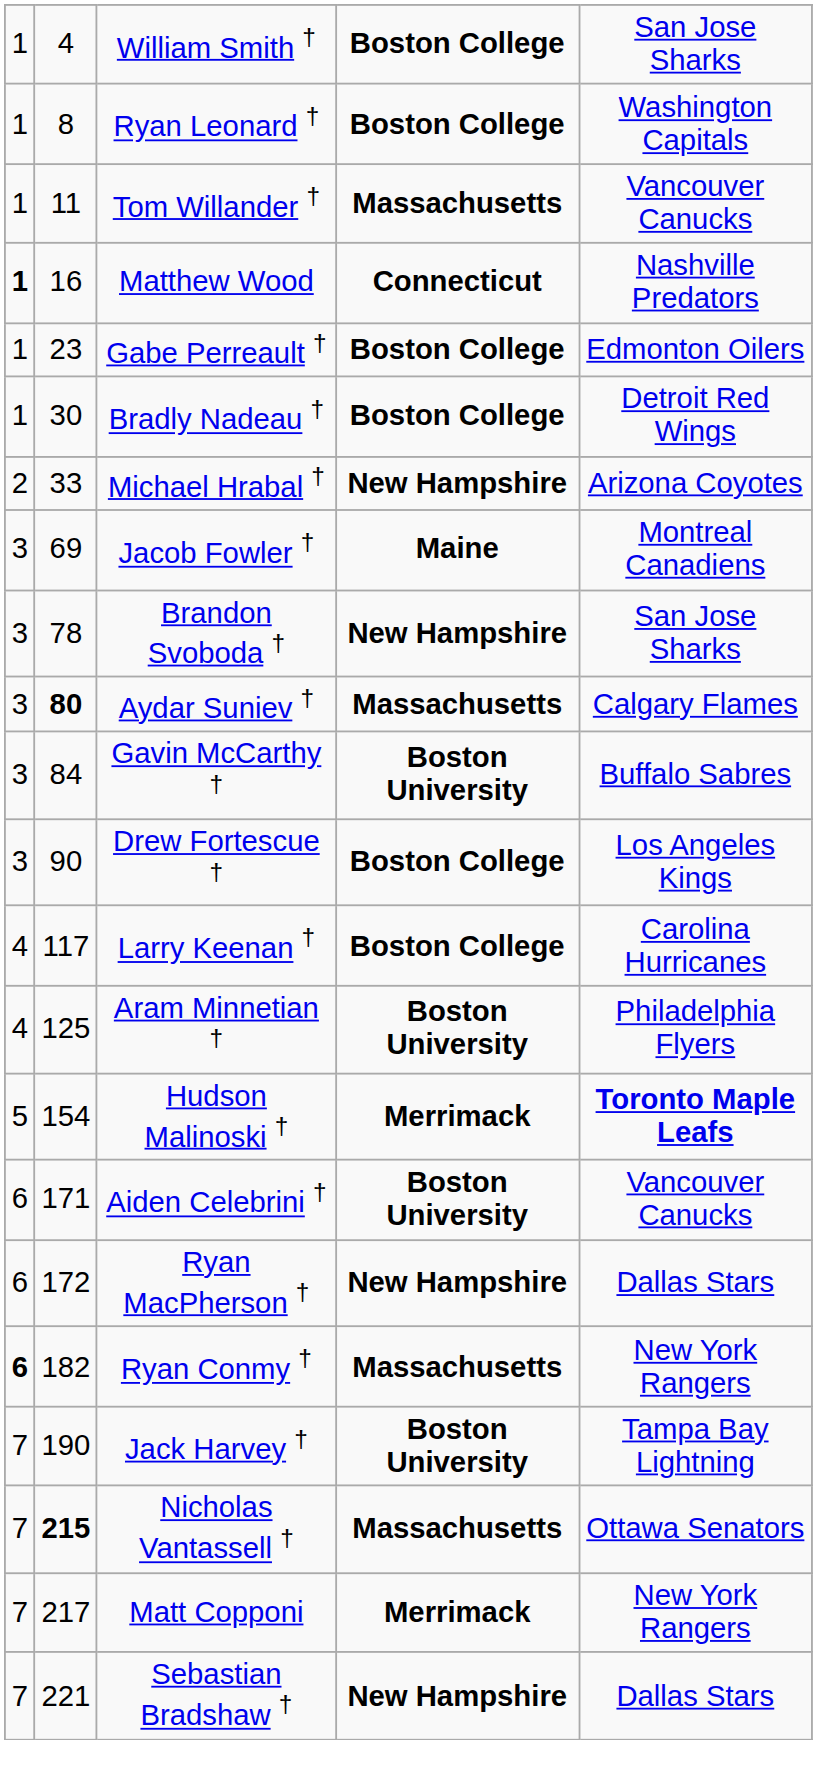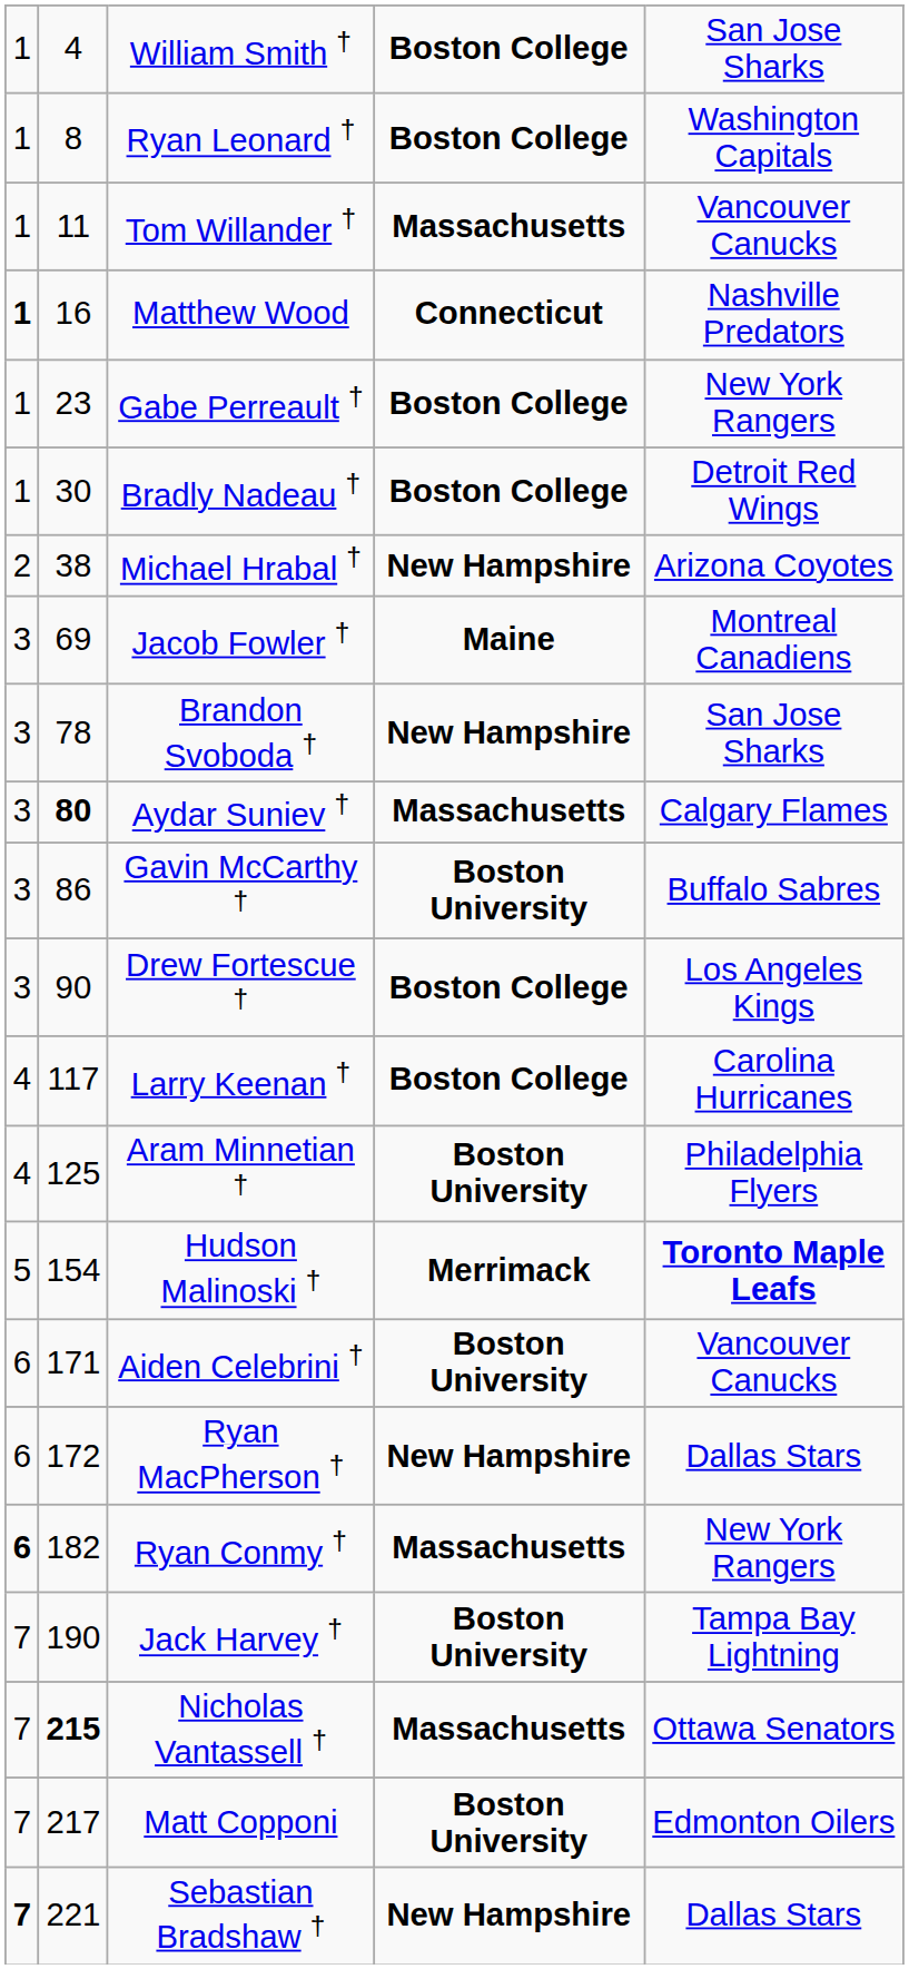Gabe Perreault † | column 5: Edmonton Oilers -> New York Rangers
Michael Hrabal † | column 2: 33 -> 38
Gavin McCarthy † | column 2: 84 -> 86
Matt Copponi | column 4: Merrimack -> Boston University
Matt Copponi | column 5: New York Rangers -> Edmonton Oilers
Sebastian Bradshaw † | column 1: normal -> bold
